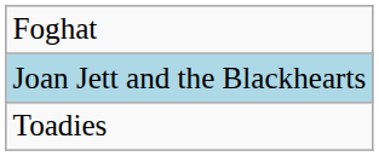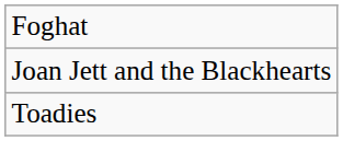row 2 | column 1: lightblue background -> no background
